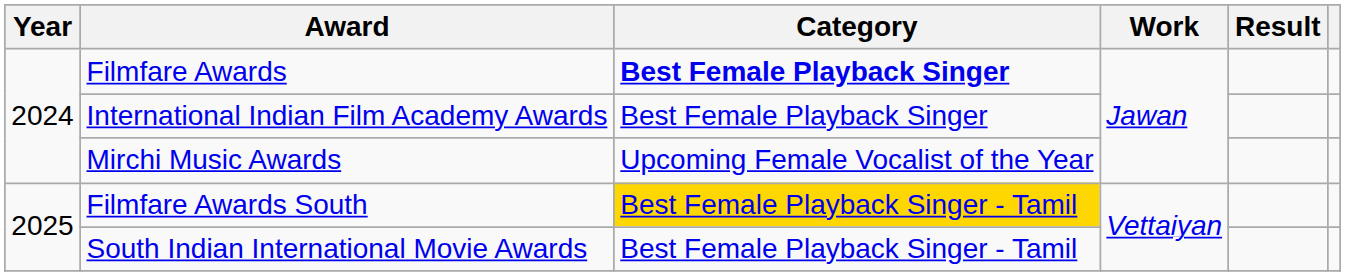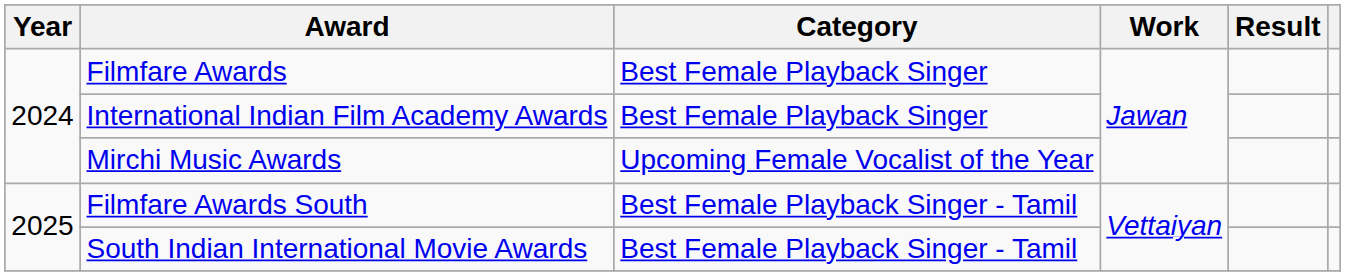Filmfare Awards | Category: bold -> normal
Filmfare Awards South | Category: gold background -> no background
